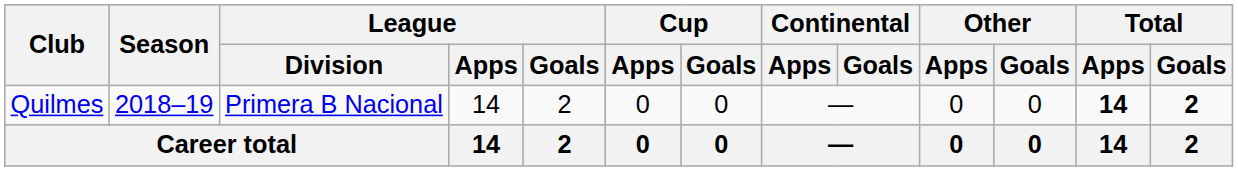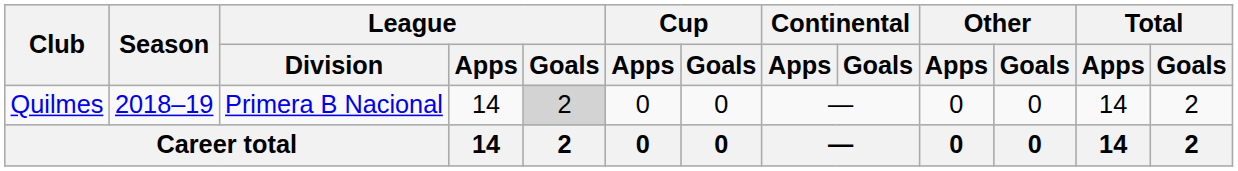Quilmes | League / Goals: no background -> lightgrey background
Quilmes | Total / Apps: bold -> normal
Quilmes | Total / Goals: bold -> normal
